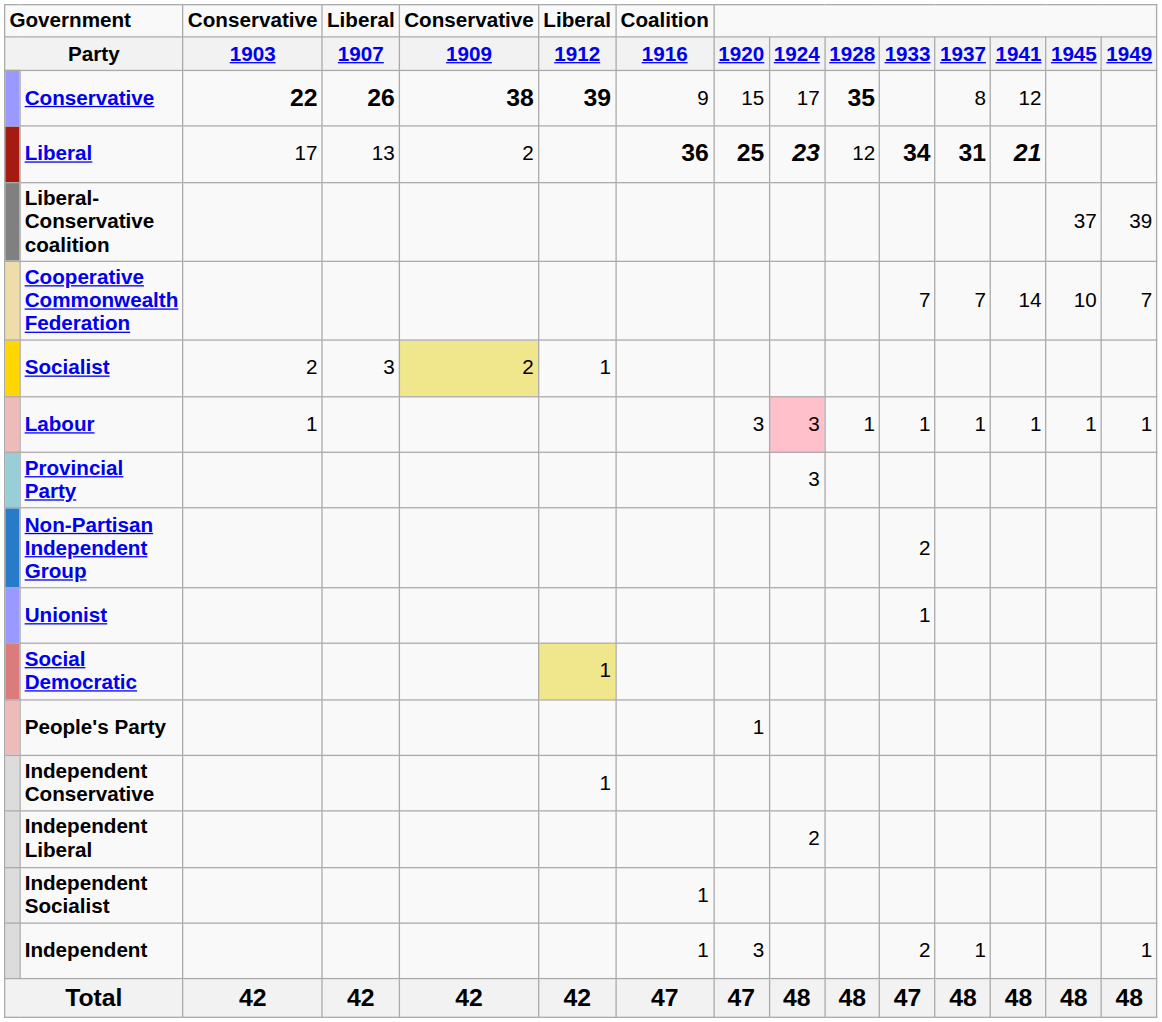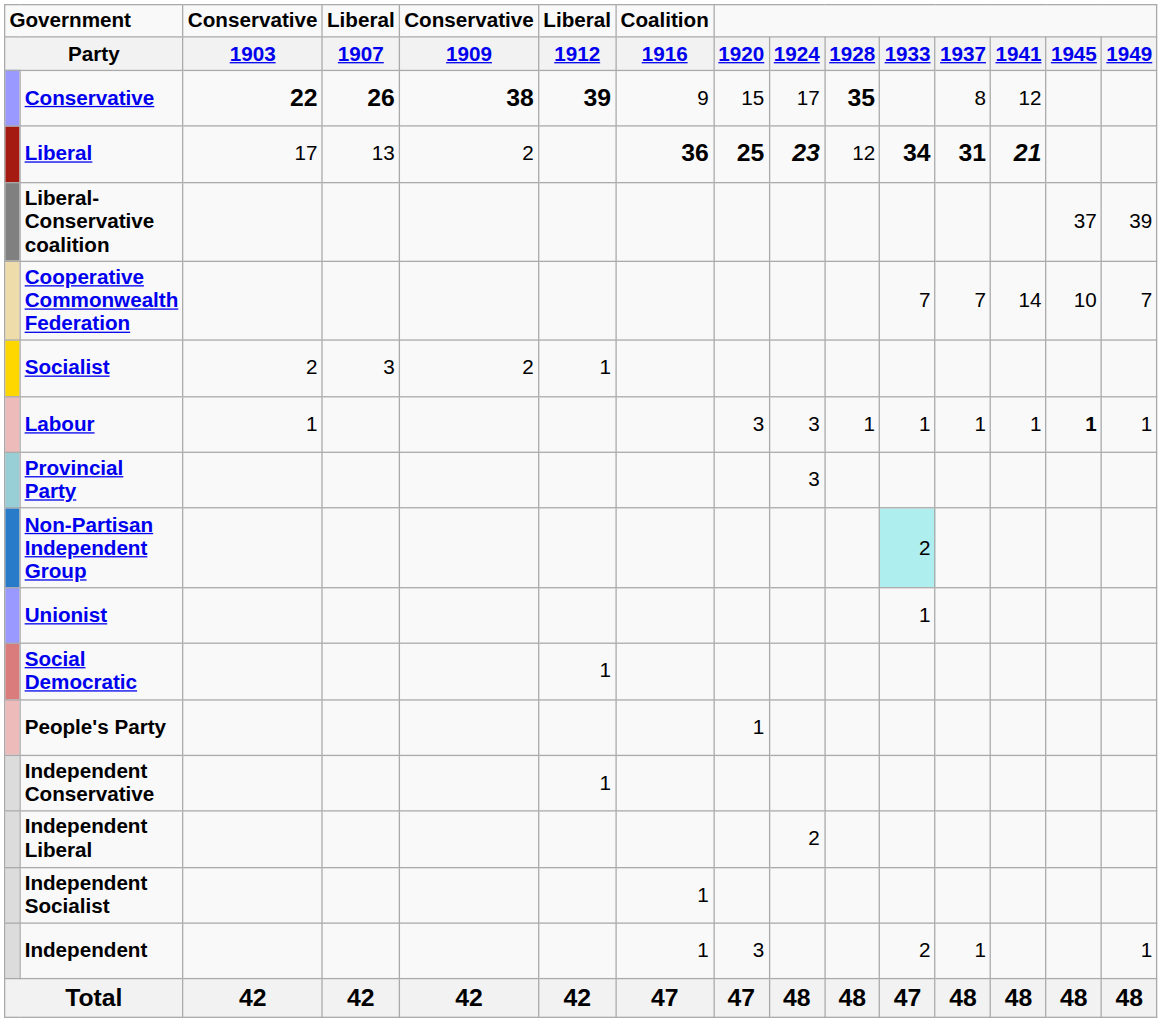Socialist | Conservative / 1909: khaki background -> no background
Labour | 1924: pink background -> no background
Labour | 1945: normal -> bold
Non-Partisan Independent Group | 1933: no background -> paleturquoise background
Social Democratic | Liberal / 1912: khaki background -> no background
